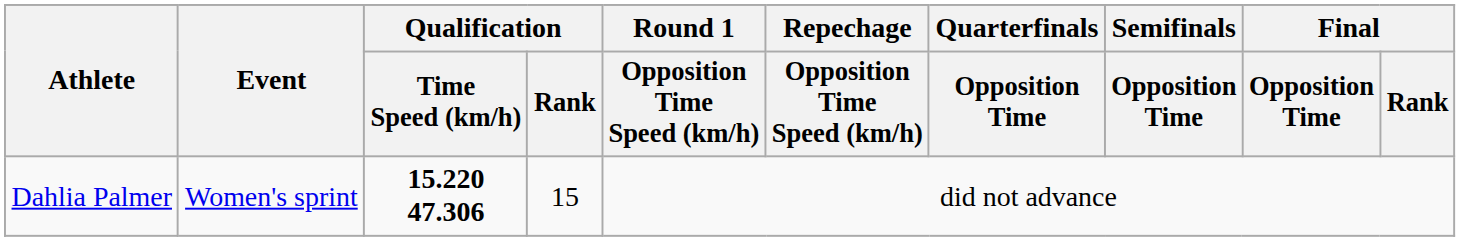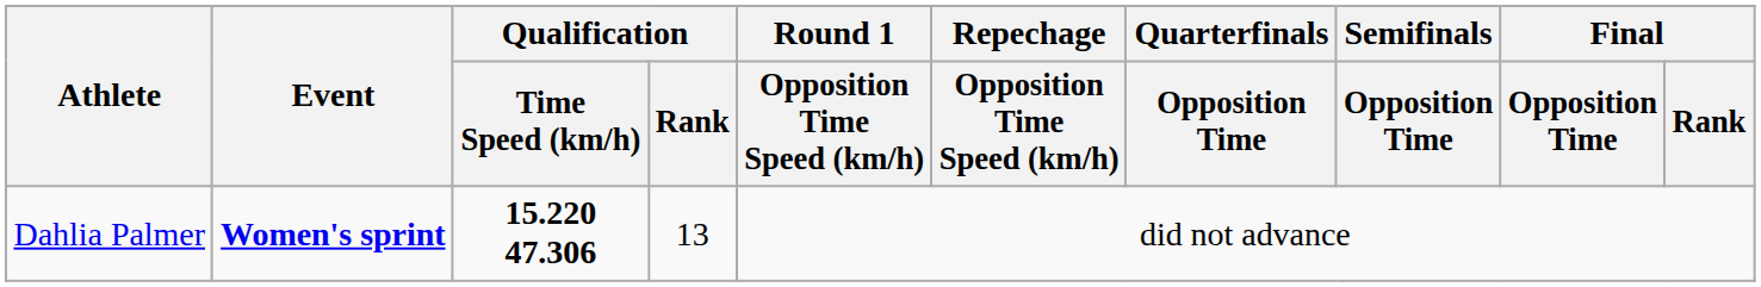Dahlia Palmer | Event: normal -> bold
Dahlia Palmer | Qualification / Rank: 15 -> 13
